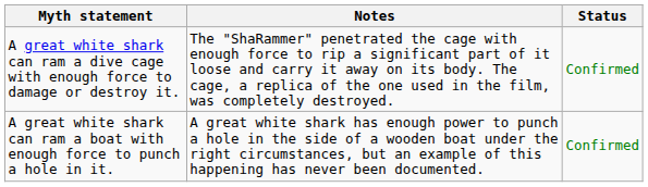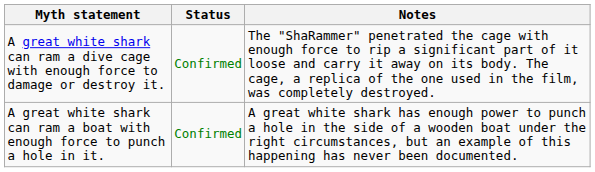columns swapped: Status <-> Notes
